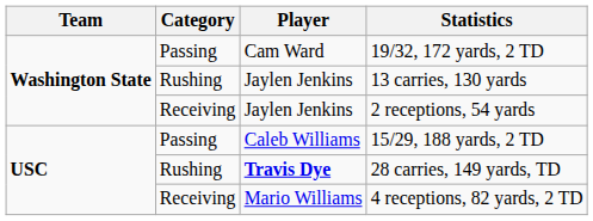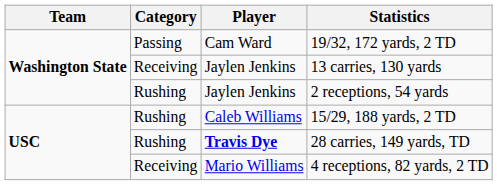13 carries, 130 yards | Category: Rushing -> Receiving
2 receptions, 54 yards | Category: Receiving -> Rushing
15/29, 188 yards, 2 TD | Category: Passing -> Rushing
